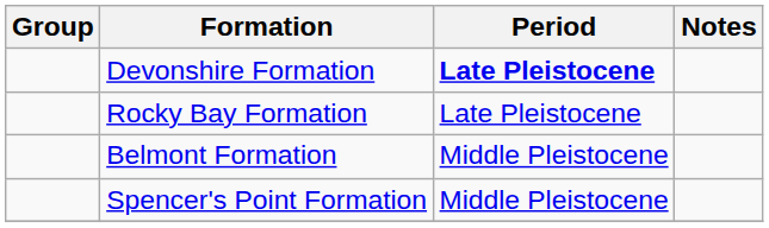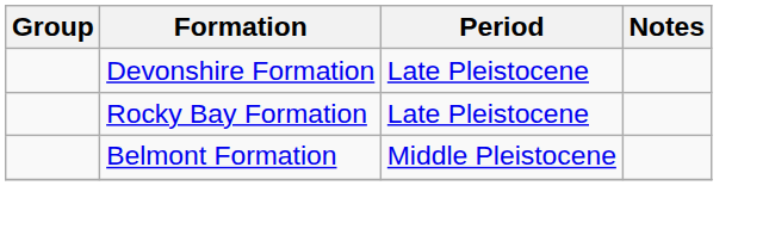Devonshire Formation | Period: bold -> normal
- row: Spencer's Point Formation | Middle Pleistocene
